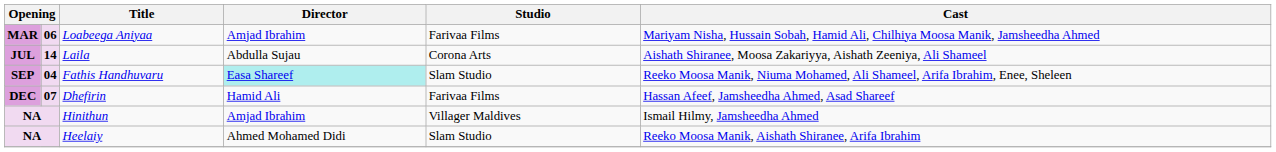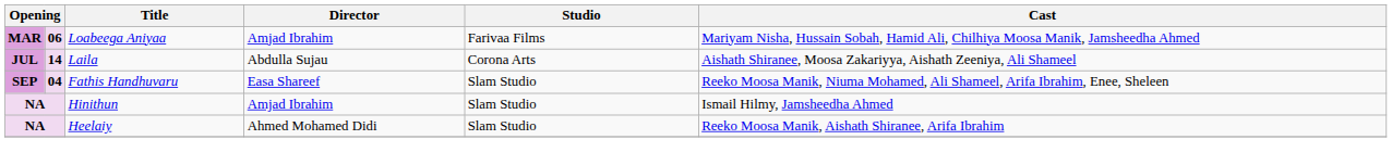Fathis Handhuvaru | Director: paleturquoise background -> no background
- row: DEC | 07 | Dhefirin | Hamid Ali | Farivaa Films | Hassan Afeef, Jamsheedha Ahmed, Asad Shareef
Hinithun | Studio: Villager Maldives -> Slam Studio
